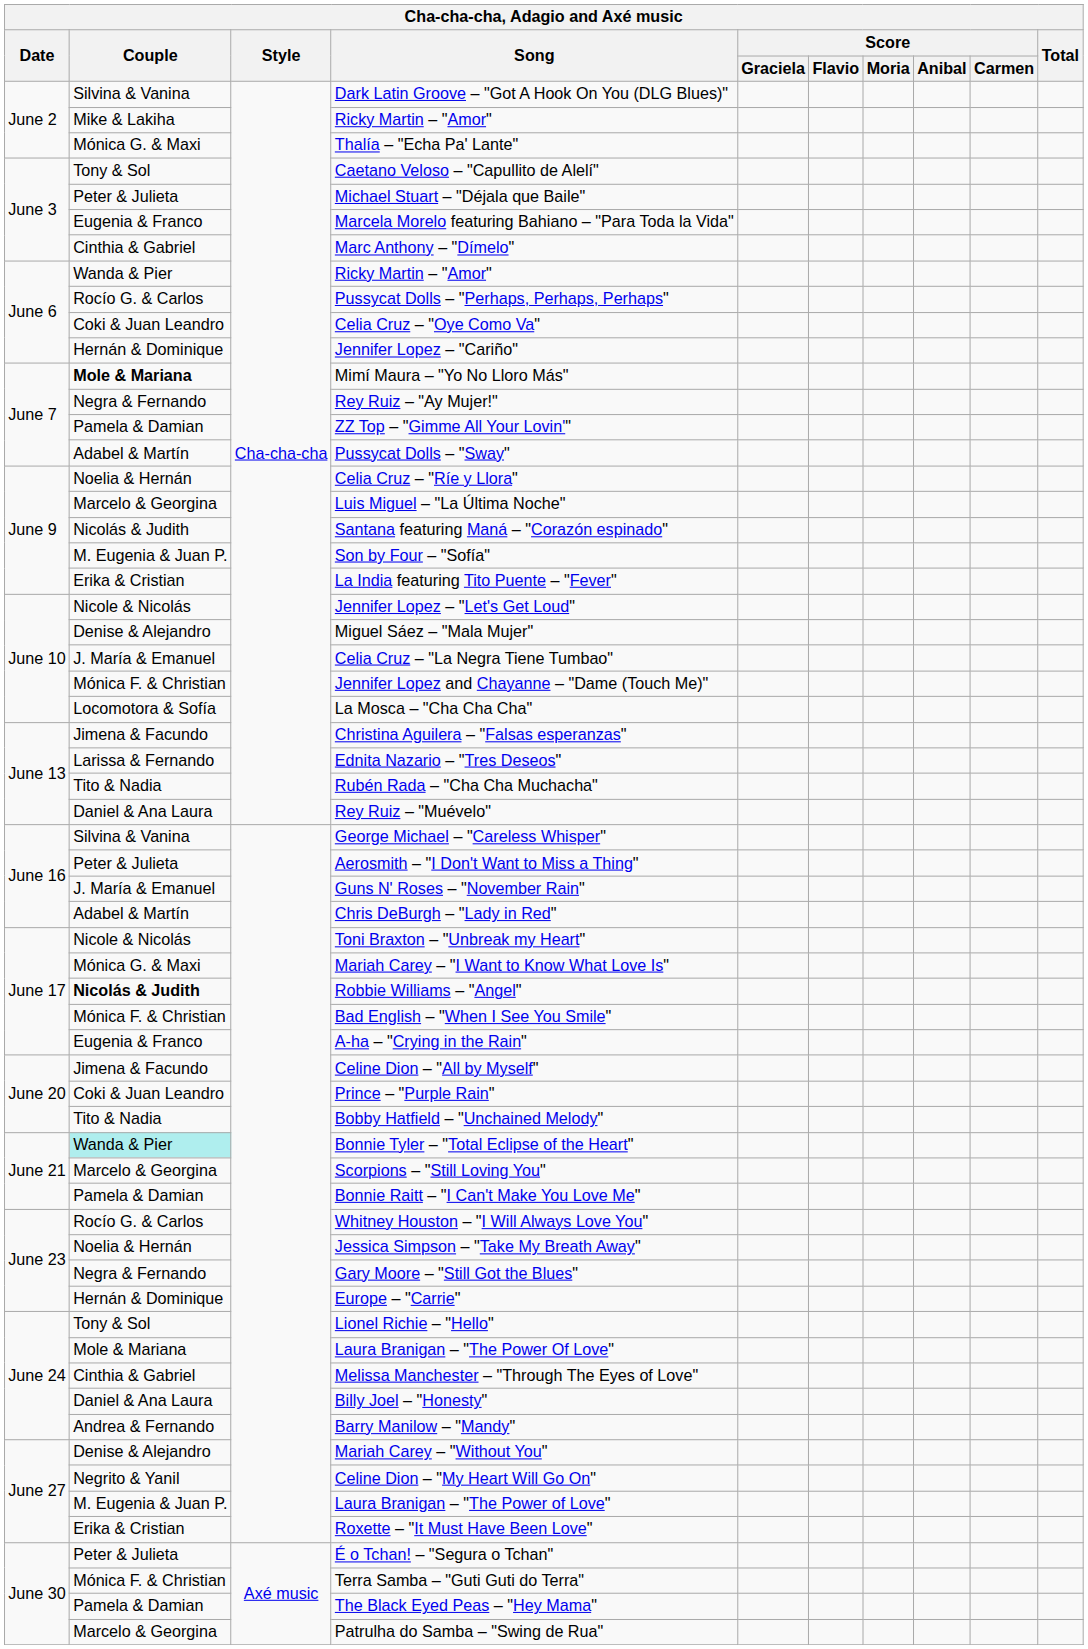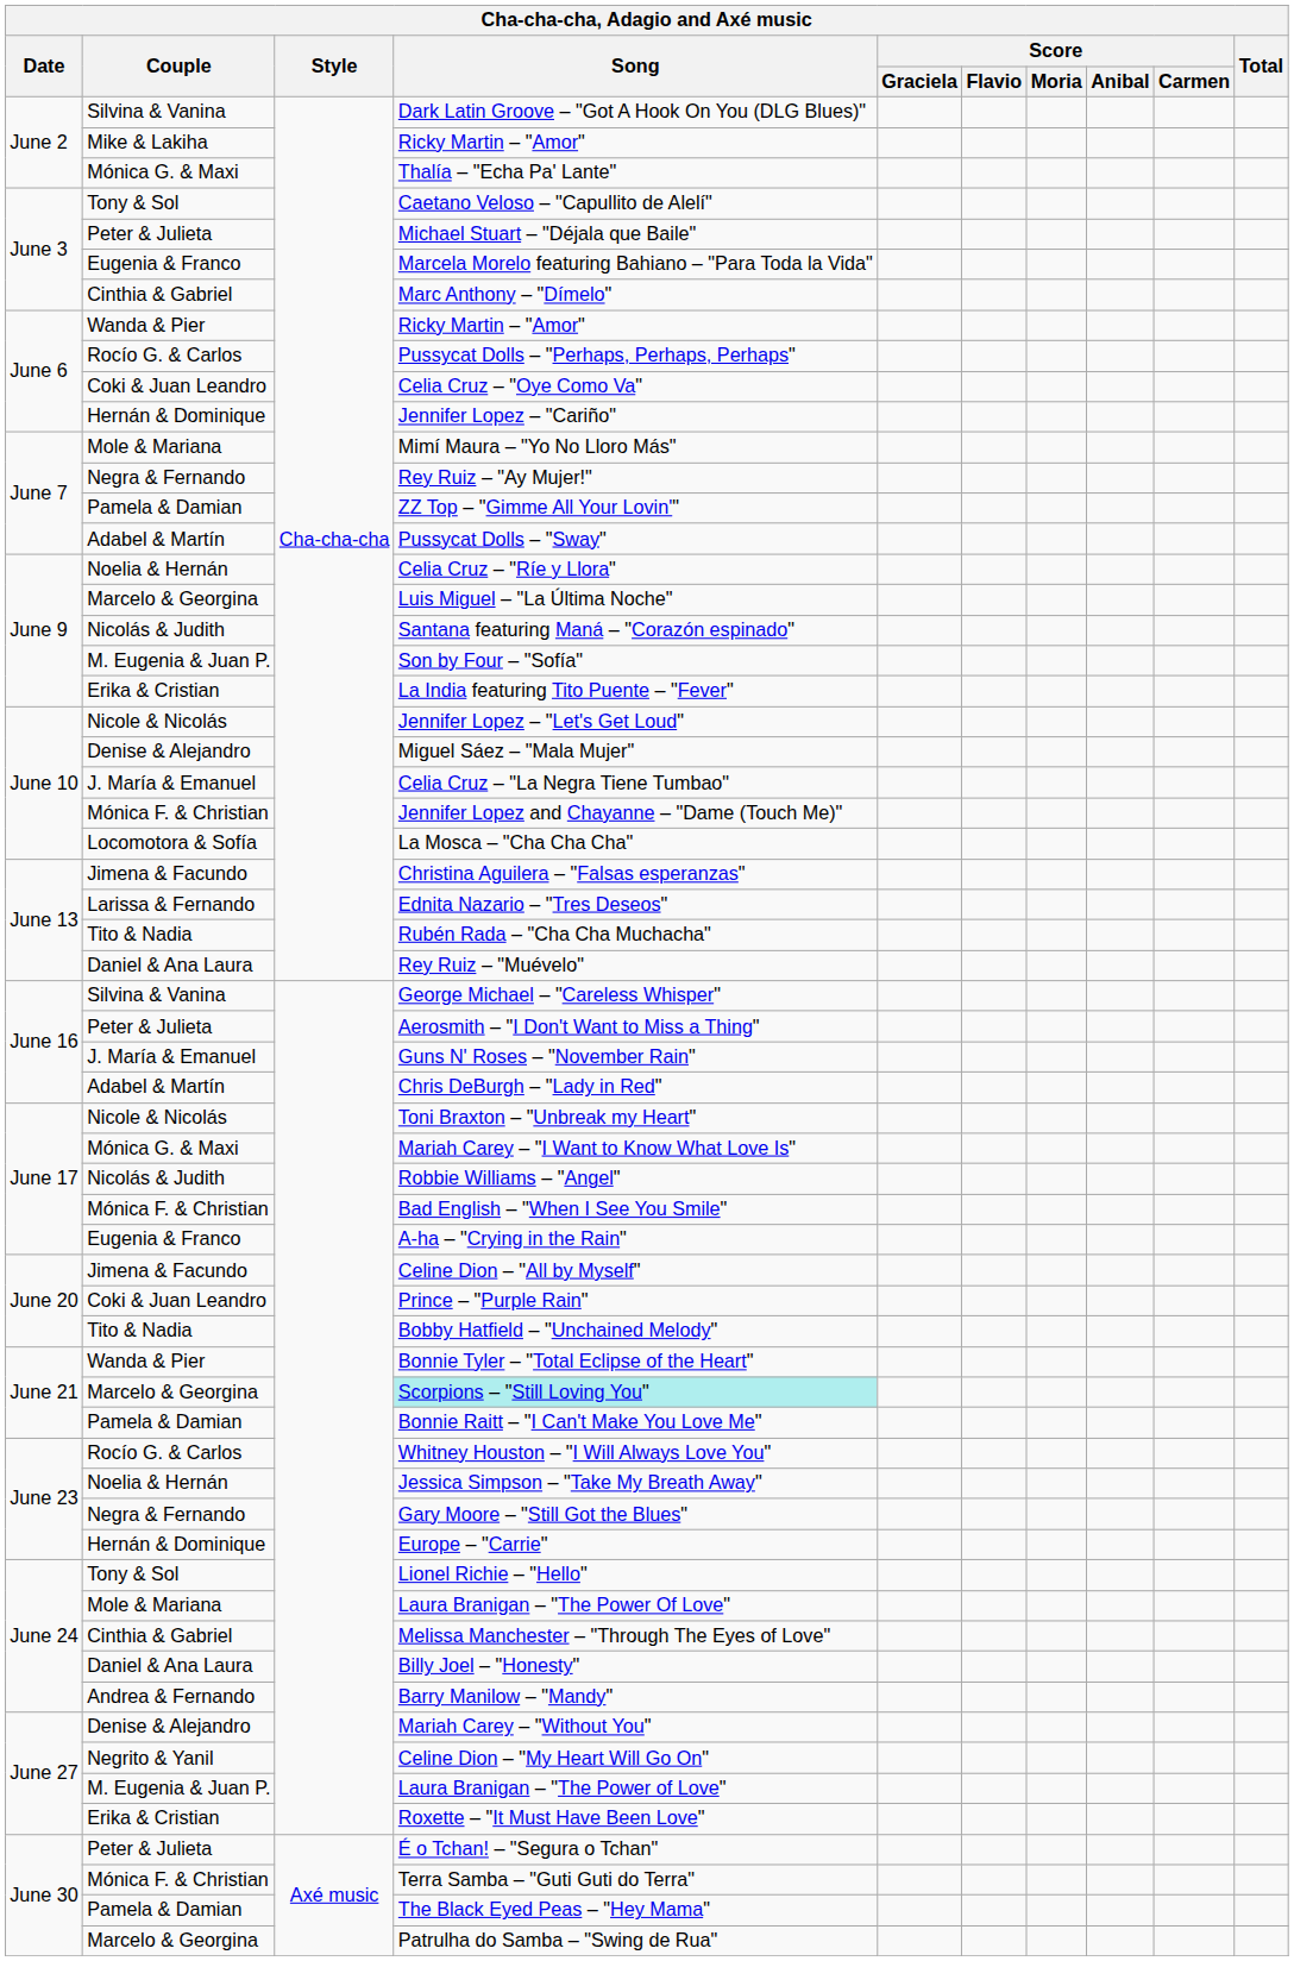Mimí Maura – "Yo No Lloro Más" | Couple: bold -> normal
Robbie Williams – "Angel" | Couple: bold -> normal
Bonnie Tyler – "Total Eclipse of the Heart" | Couple: paleturquoise background -> no background
Scorpions – "Still Loving You" | Song: no background -> paleturquoise background
